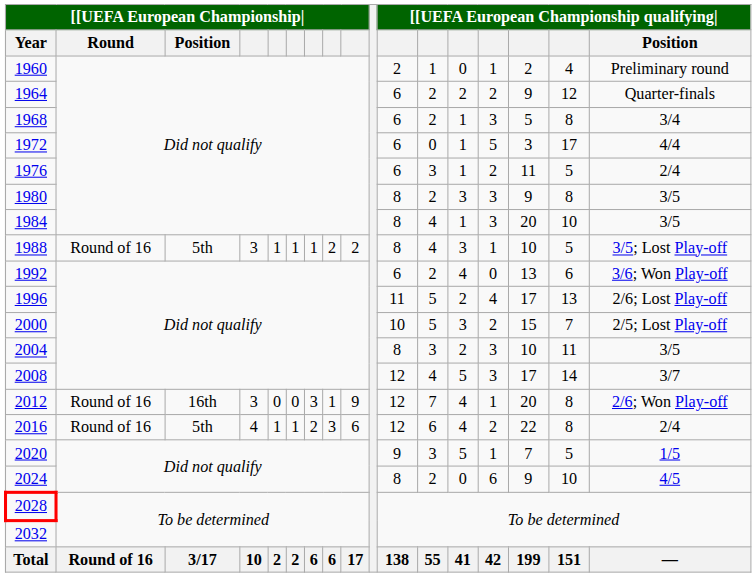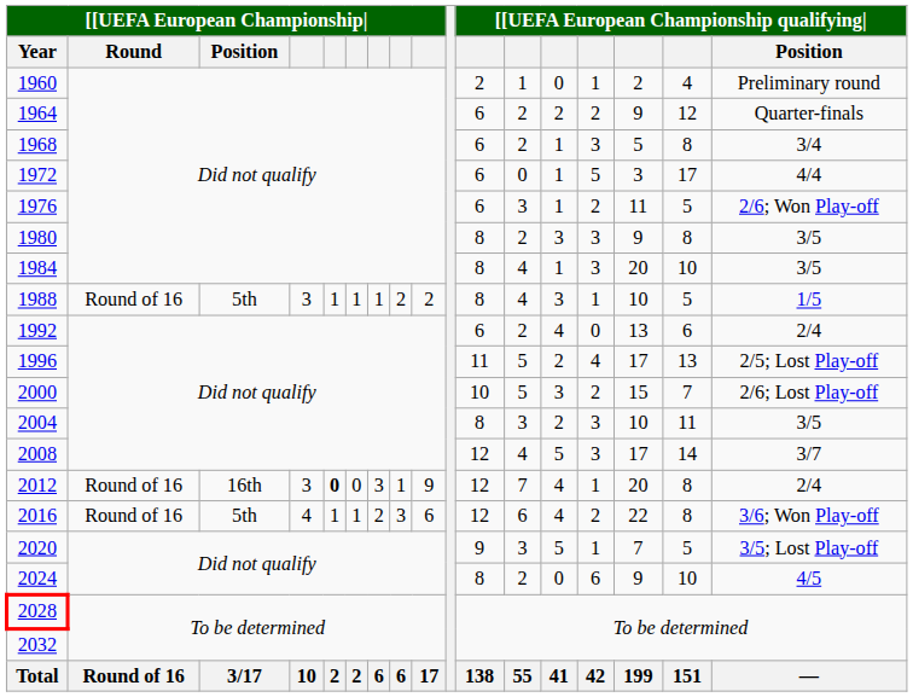1976 | [[UEFA European Championship qualifying| / Position: 2/4 -> 2/6; Won Play-off
1988 | [[UEFA European Championship qualifying| / Position: 3/5; Lost Play-off -> 1/5
1992 | [[UEFA European Championship qualifying| / Position: 3/6; Won Play-off -> 2/4
1996 | [[UEFA European Championship qualifying| / Position: 2/6; Lost Play-off -> 2/5; Lost Play-off
2000 | [[UEFA European Championship qualifying| / Position: 2/5; Lost Play-off -> 2/6; Lost Play-off
2012 | column 5: normal -> bold
2012 | [[UEFA European Championship qualifying| / Position: 2/6; Won Play-off -> 2/4
2016 | [[UEFA European Championship qualifying| / Position: 2/4 -> 3/6; Won Play-off
2020 | [[UEFA European Championship qualifying| / Position: 1/5 -> 3/5; Lost Play-off
